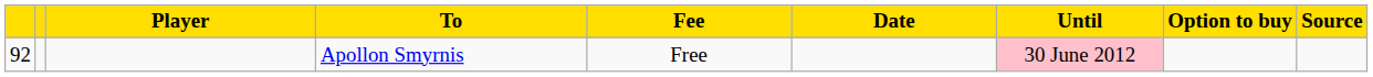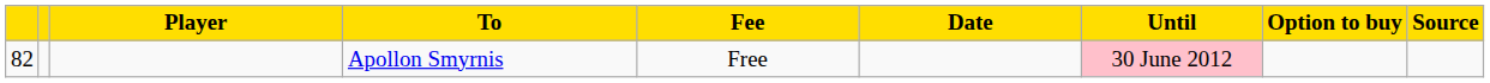Apollon Smyrnis | column 1: 92 -> 82
